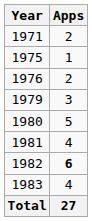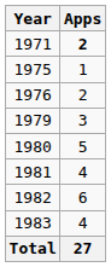1971 | Apps: normal -> bold
1982 | Apps: bold -> normal
